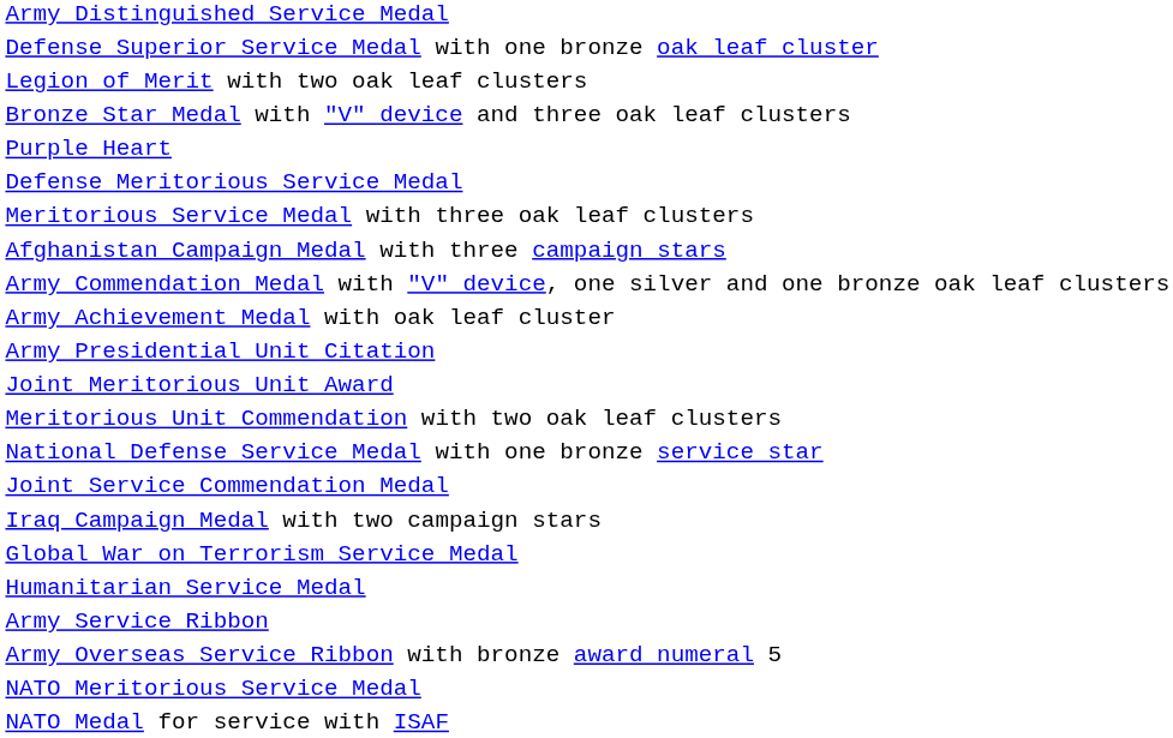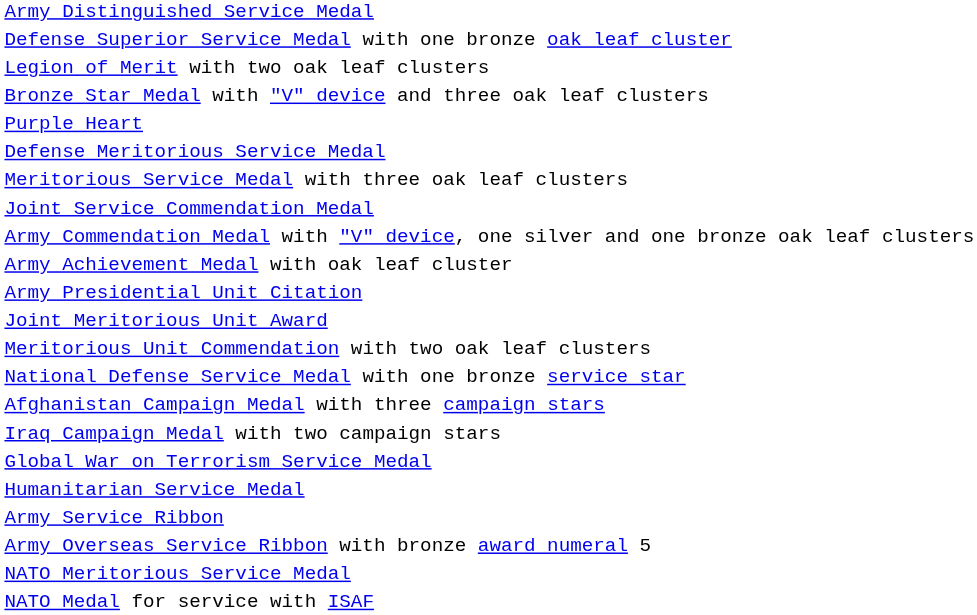row 8 | column 1: Afghanistan Campaign Medal with three campaign stars -> Joint Service Commendation Medal
row 15 | column 1: Joint Service Commendation Medal -> Afghanistan Campaign Medal with three campaign stars
